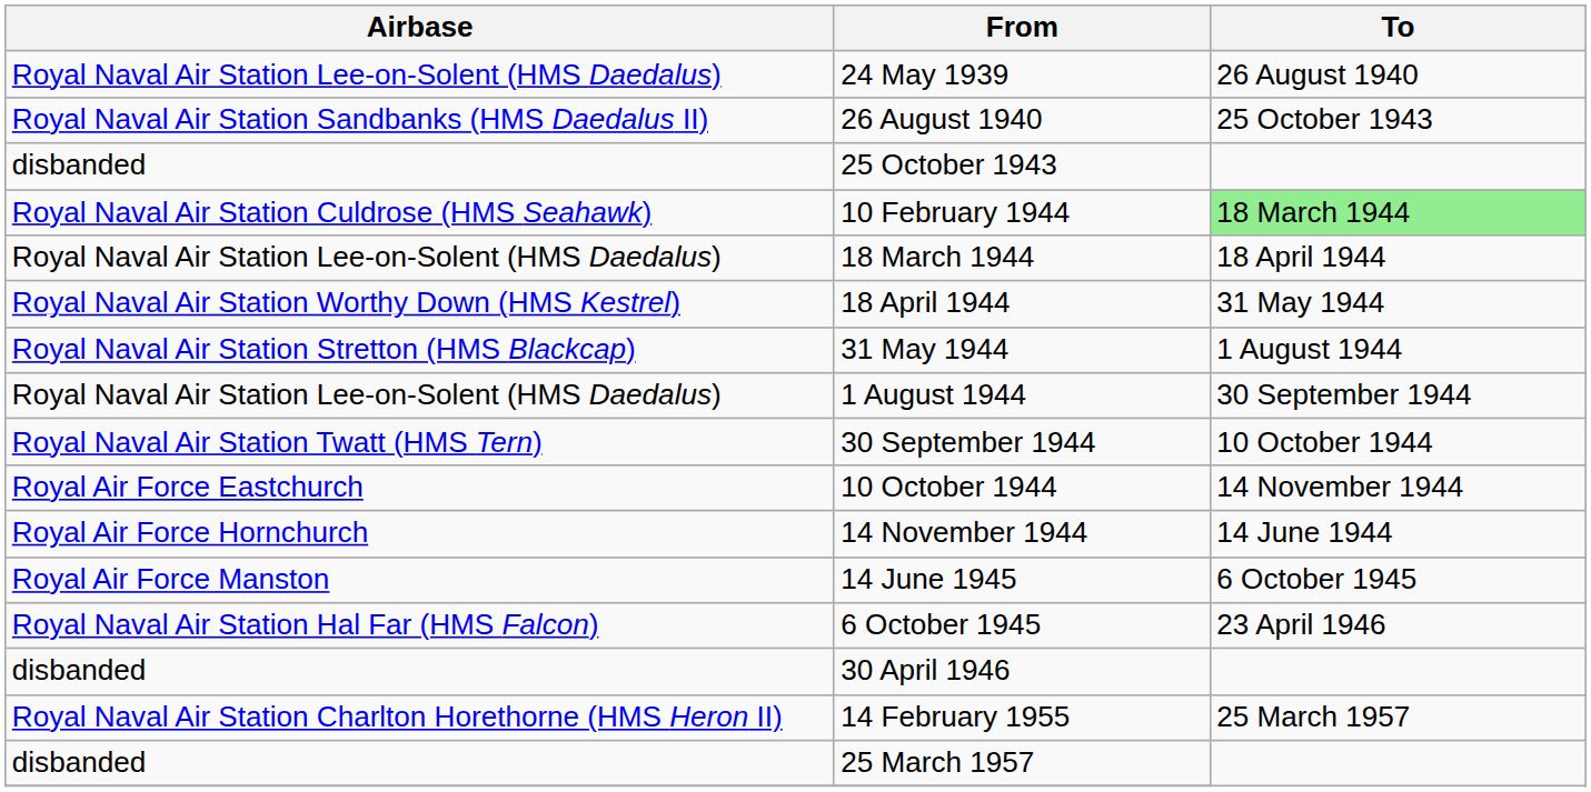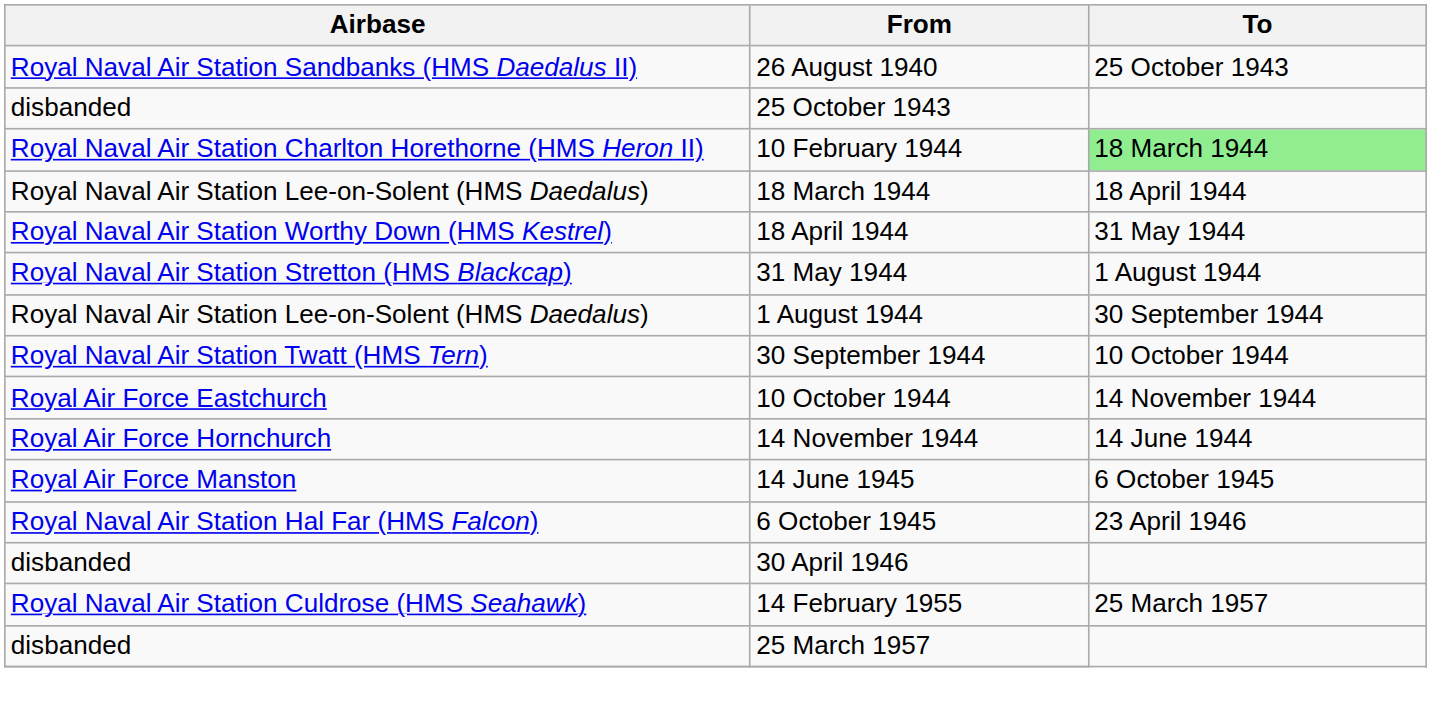- row: Royal Naval Air Station Lee-on-Solent (HMS Daedalus) | 24 May 1939 | 26 August 1940
10 February 1944 | Airbase: Royal Naval Air Station Culdrose (HMS Seahawk) -> Royal Naval Air Station Charlton Horethorne (HMS Heron II)
14 February 1955 | Airbase: Royal Naval Air Station Charlton Horethorne (HMS Heron II) -> Royal Naval Air Station Culdrose (HMS Seahawk)
